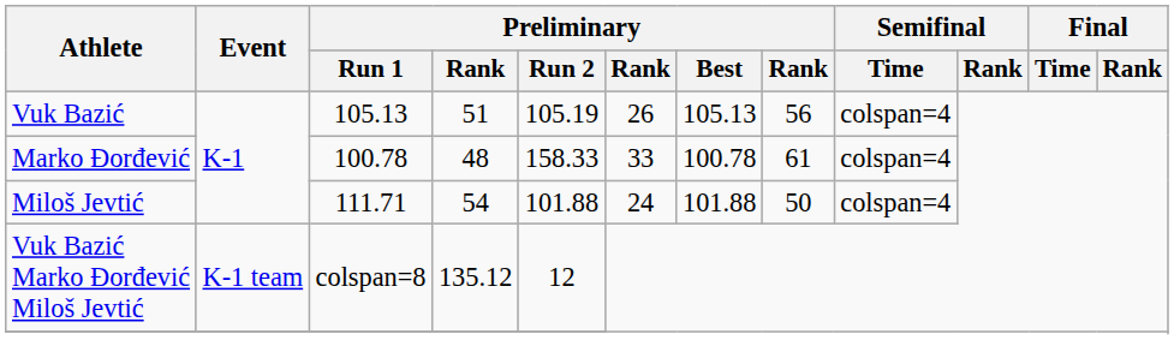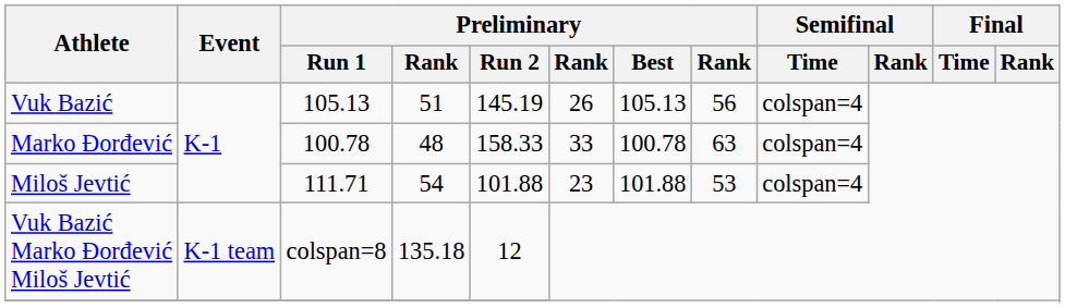Vuk Bazić | Preliminary / Run 2: 105.19 -> 145.19
Marko Đorđević | column 8: 61 -> 63
Miloš Jevtić | column 6: 24 -> 23
Miloš Jevtić | column 8: 50 -> 53
Vuk Bazić Marko Đorđević Miloš Jevtić | column 4: 135.12 -> 135.18
